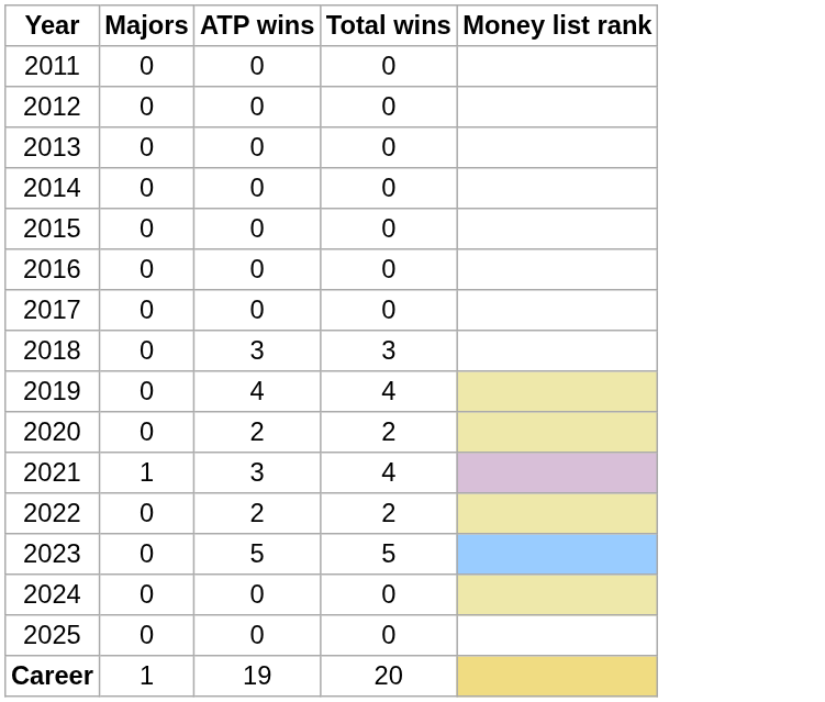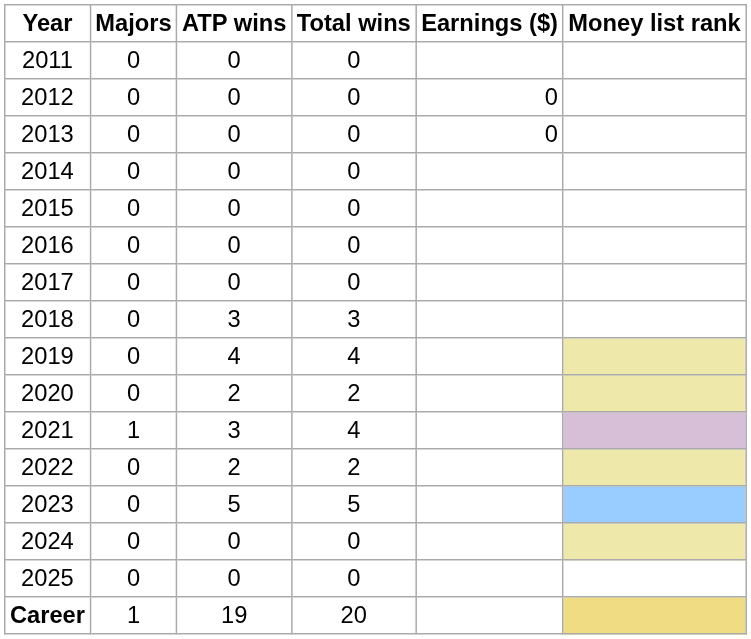+ column: Earnings ($) | 0 | 0
